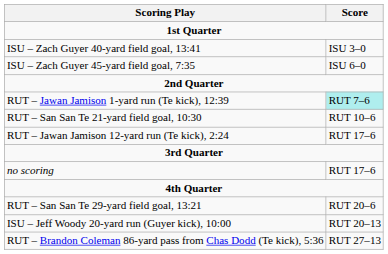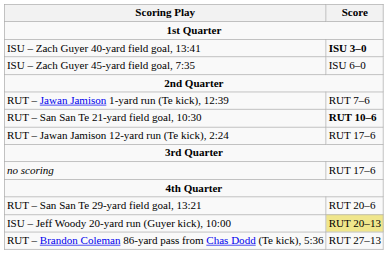ISU – Zach Guyer 40-yard field goal, 13:41 | Score: normal -> bold
RUT – Jawan Jamison 1-yard run (Te kick), 12:39 | Score: paleturquoise background -> no background
RUT – San San Te 21-yard field goal, 10:30 | Score: normal -> bold
ISU – Jeff Woody 20-yard run (Guyer kick), 10:00 | Score: no background -> khaki background
